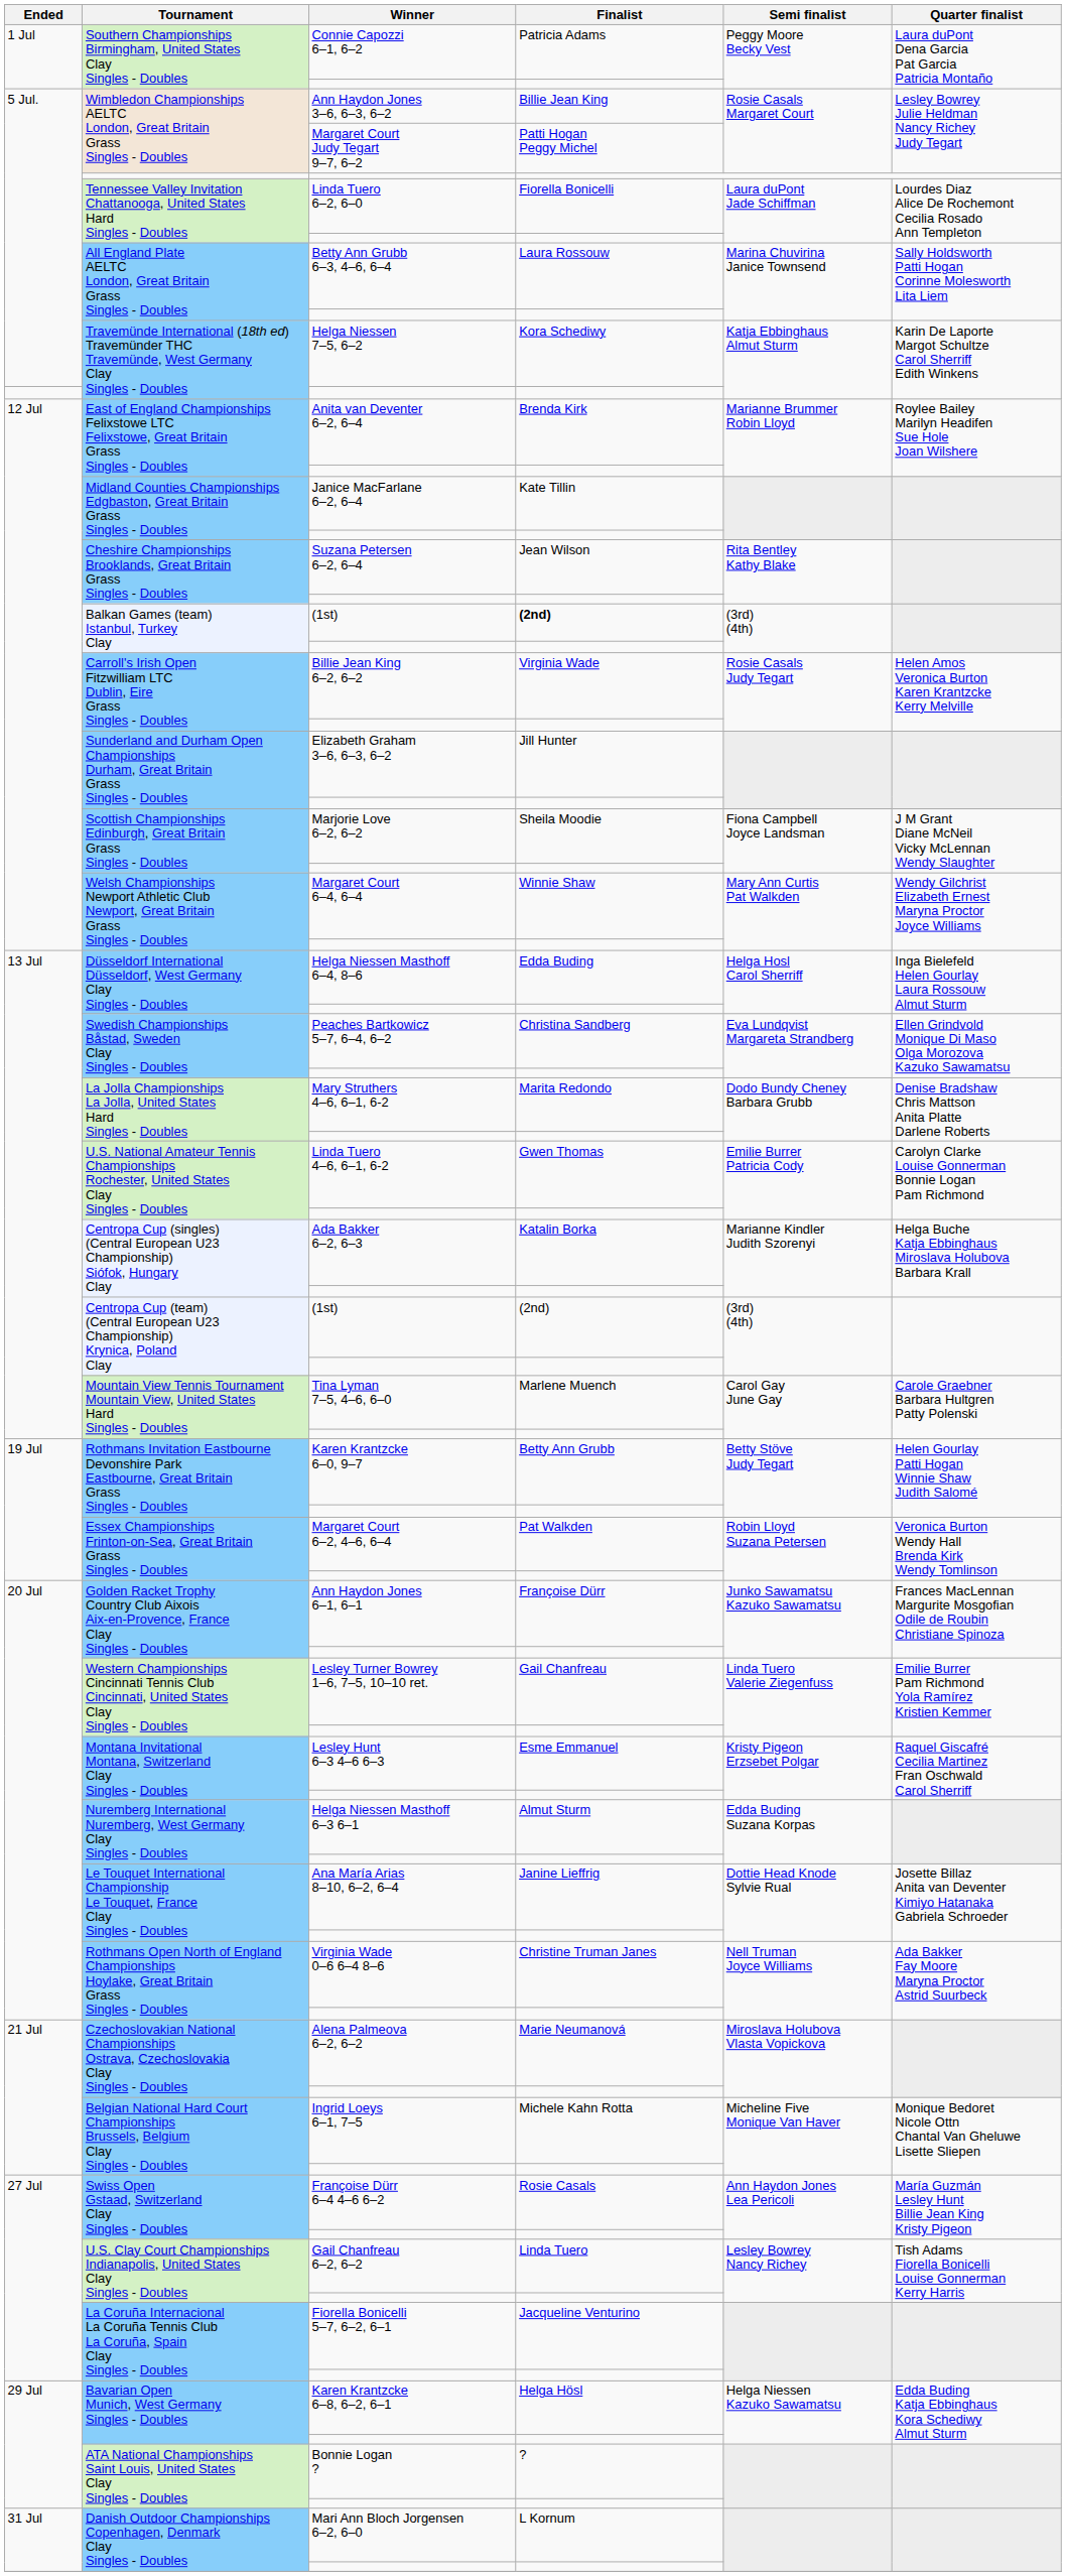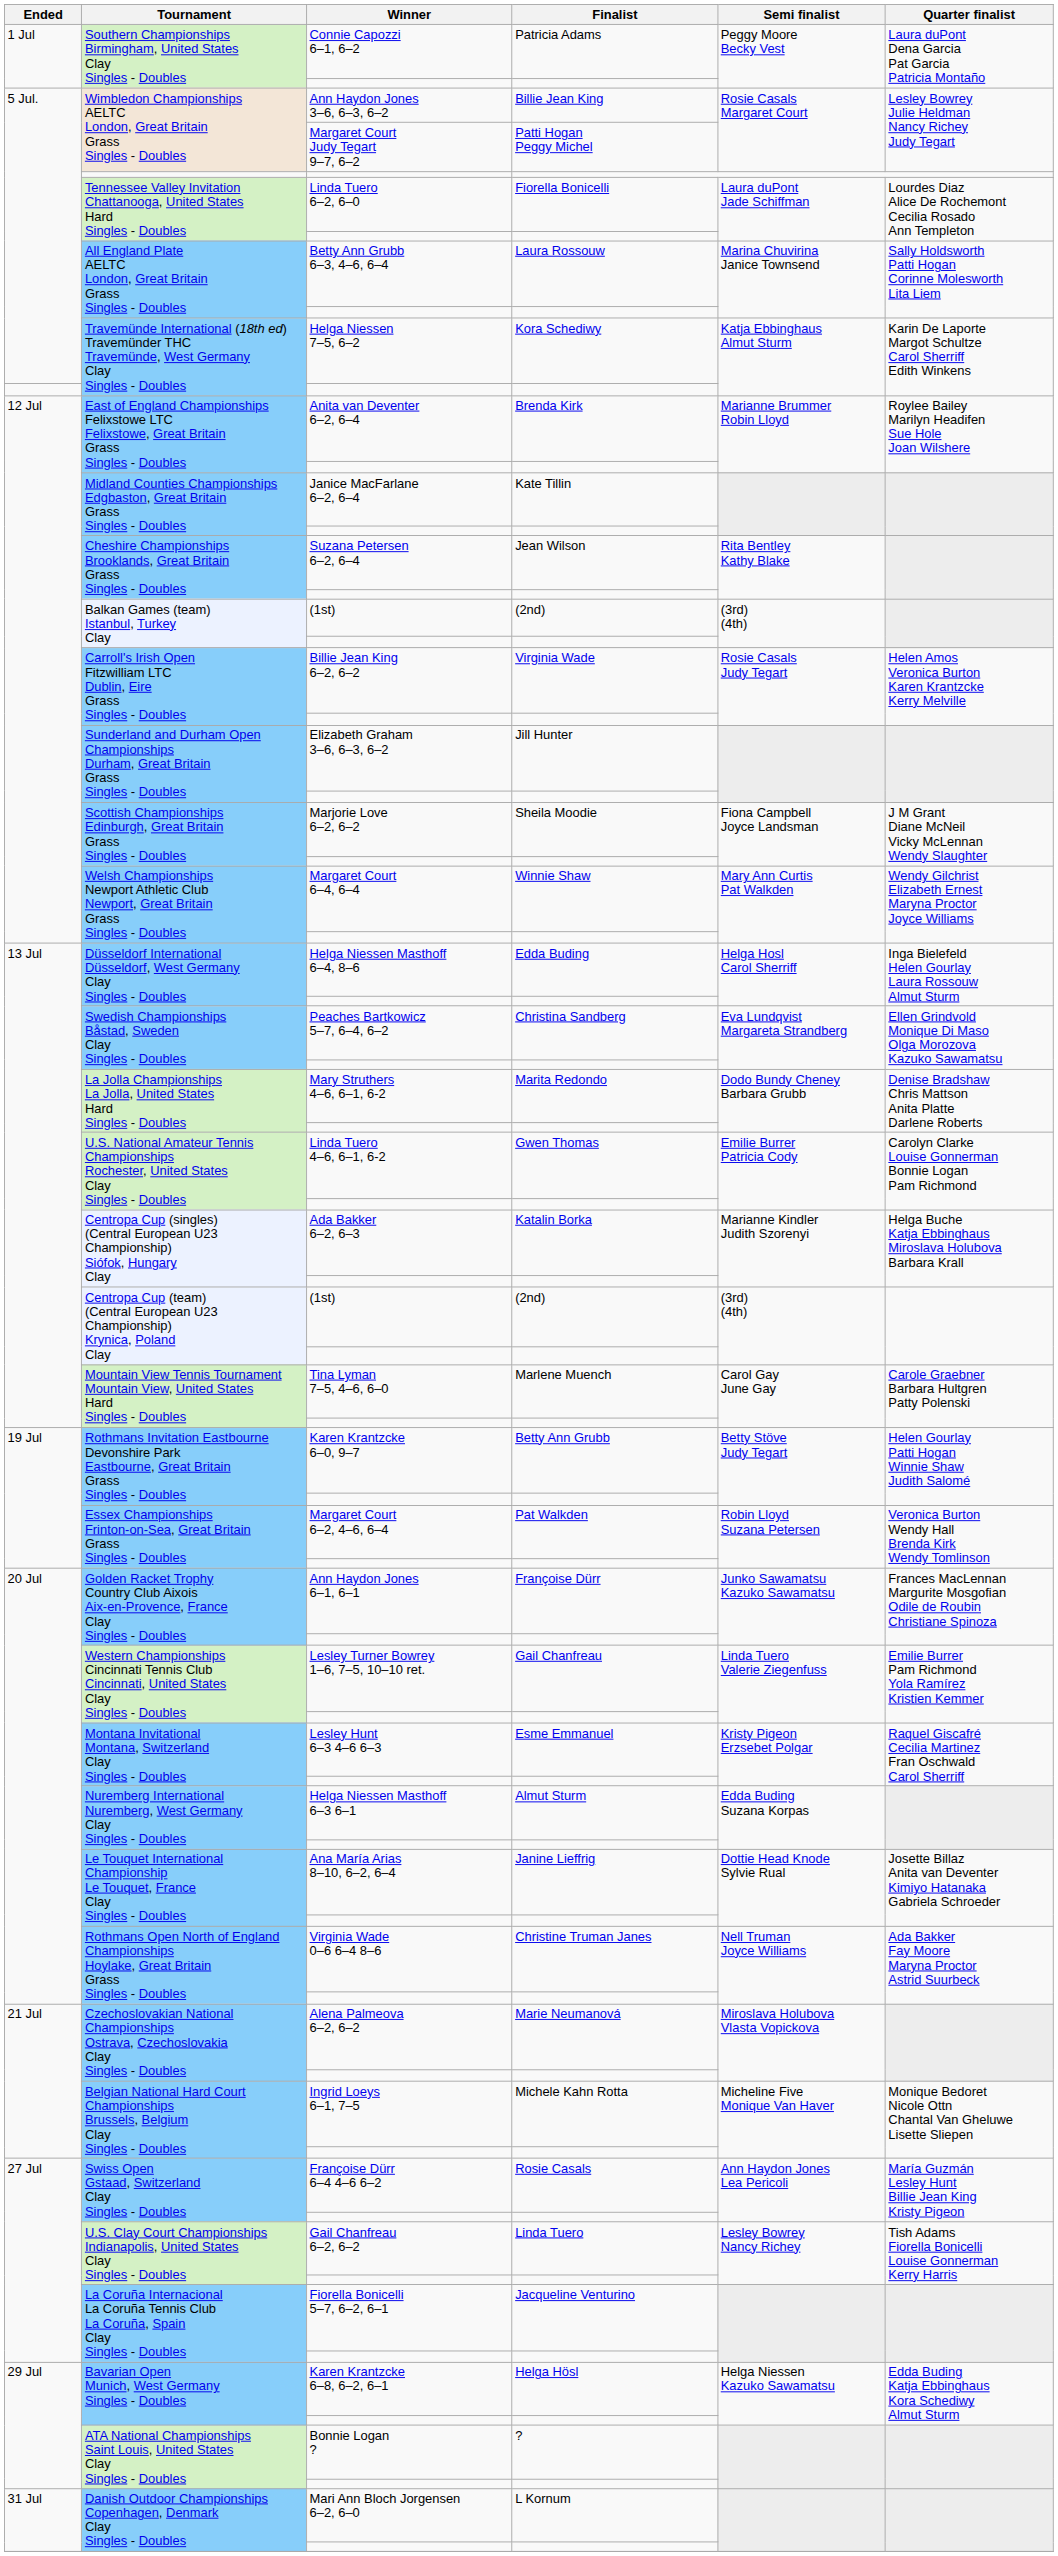Balkan Games (team) Istanbul, Turkey Clay / (1st) | Finalist: bold -> normal
